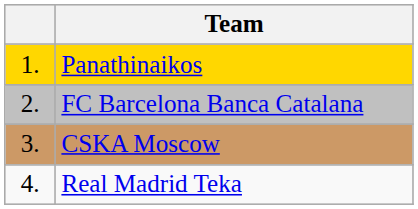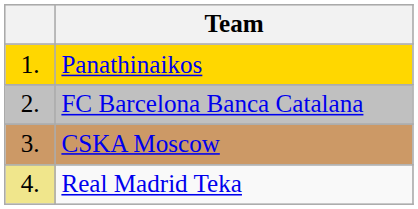Real Madrid Teka | column 1: no background -> khaki background
